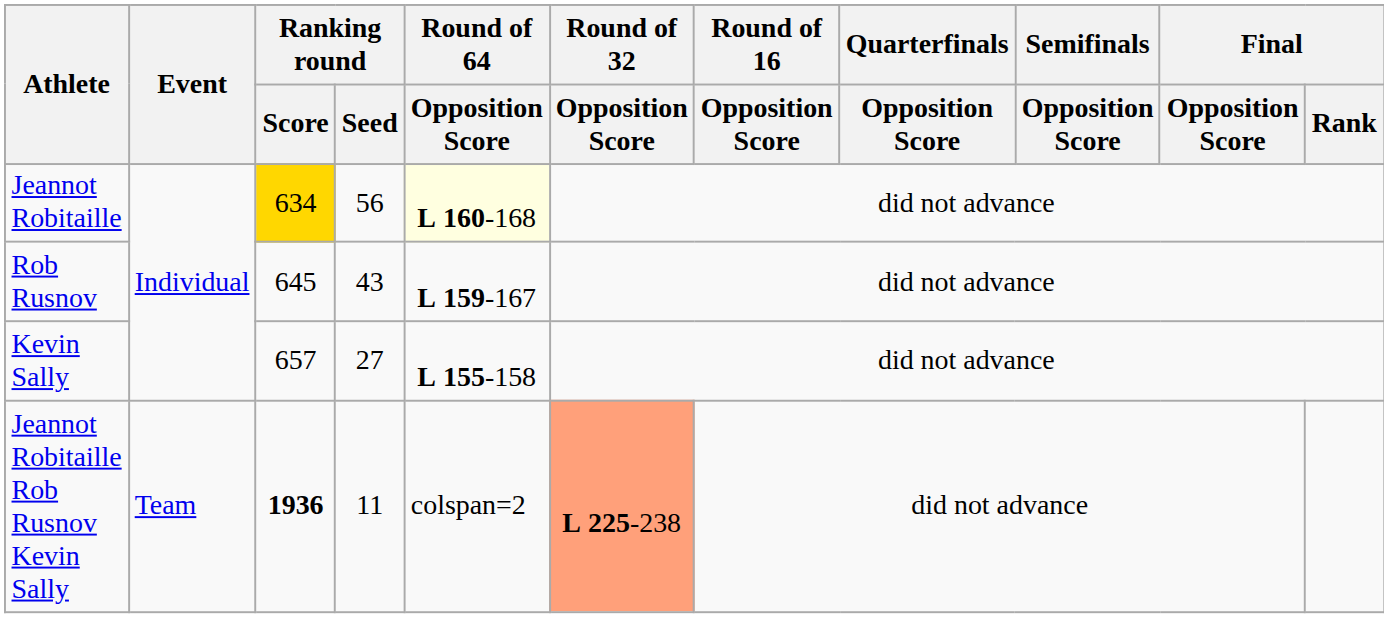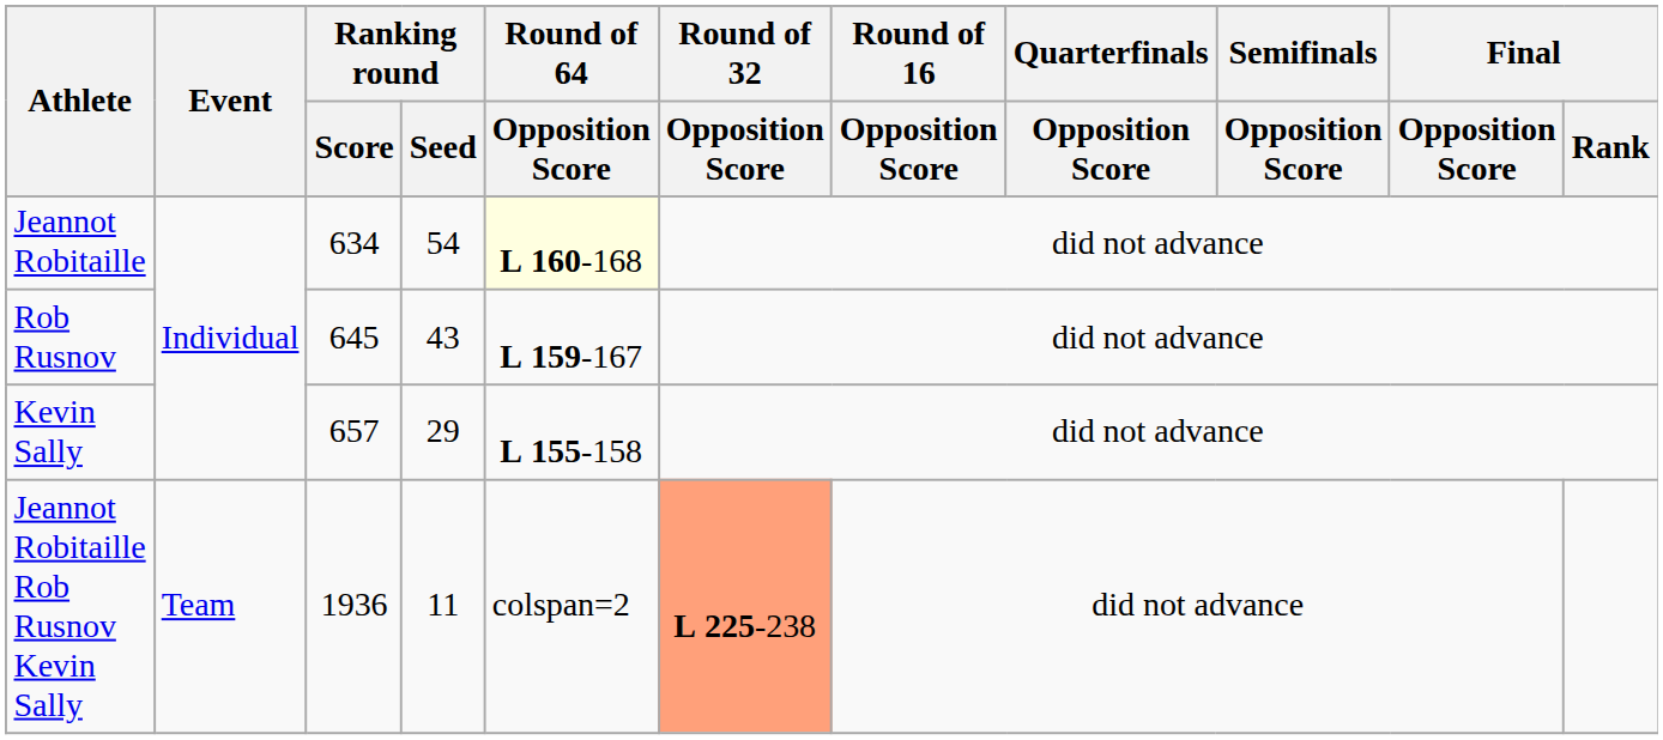Jeannot Robitaille | Ranking round / Score: gold background -> no background
Jeannot Robitaille | Ranking round / Seed: 56 -> 54
Kevin Sally | Ranking round / Seed: 27 -> 29
Jeannot Robitaille Rob Rusnov Kevin Sally | Ranking round / Score: bold -> normal
